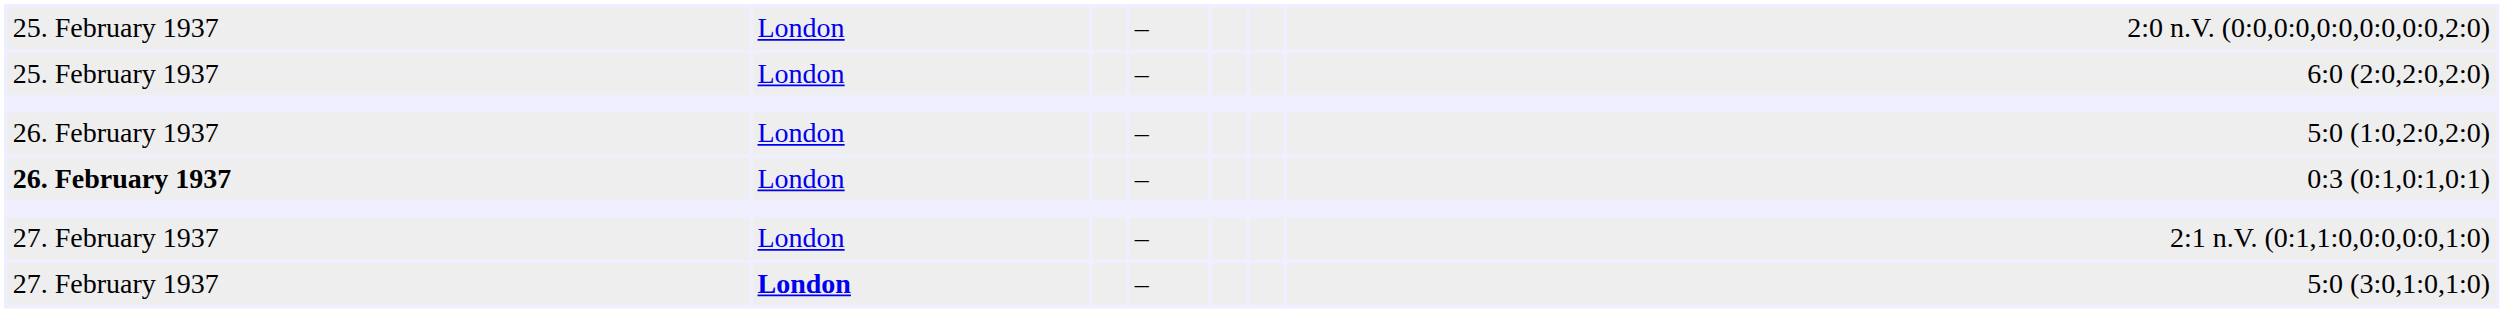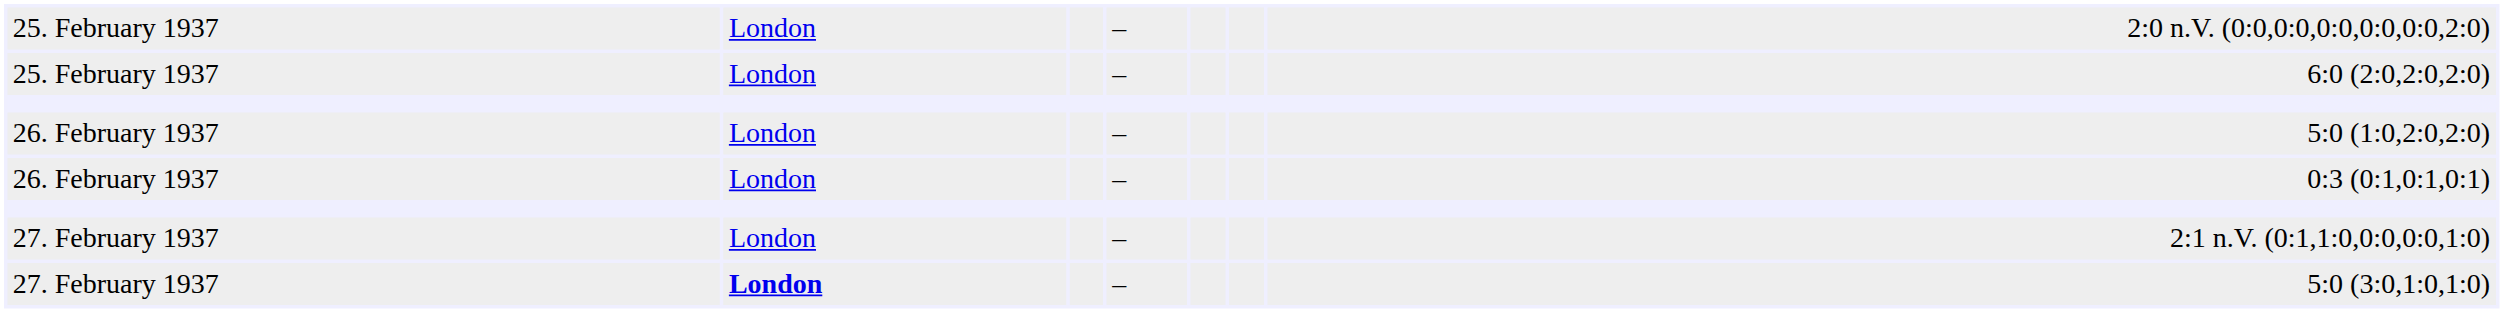row 4 | column 1: bold -> normal
